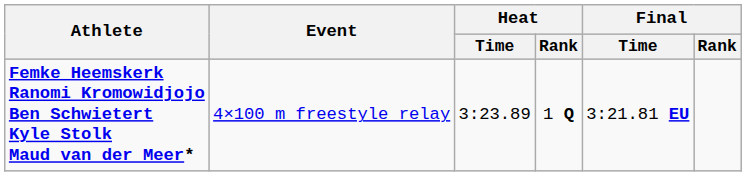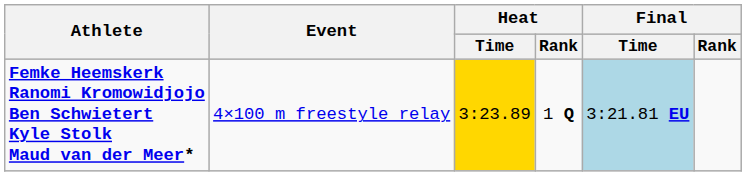row 3 | Heat / Time: no background -> gold background
row 3 | Final / Time: no background -> lightblue background
